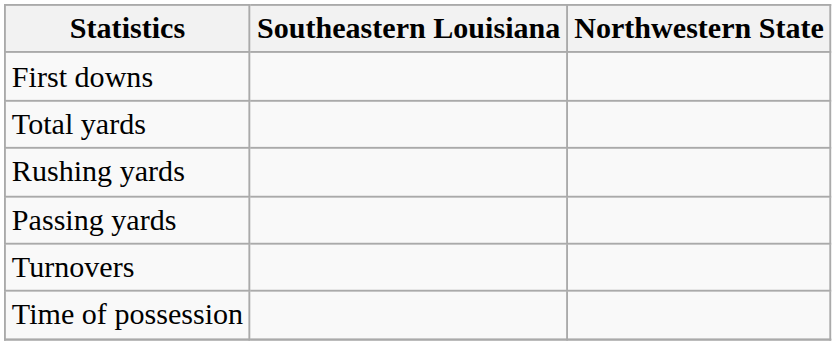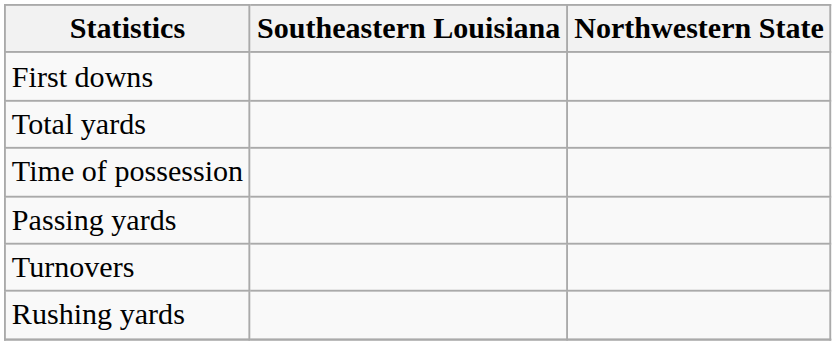rows swapped: Rushing yards <-> Time of possession
